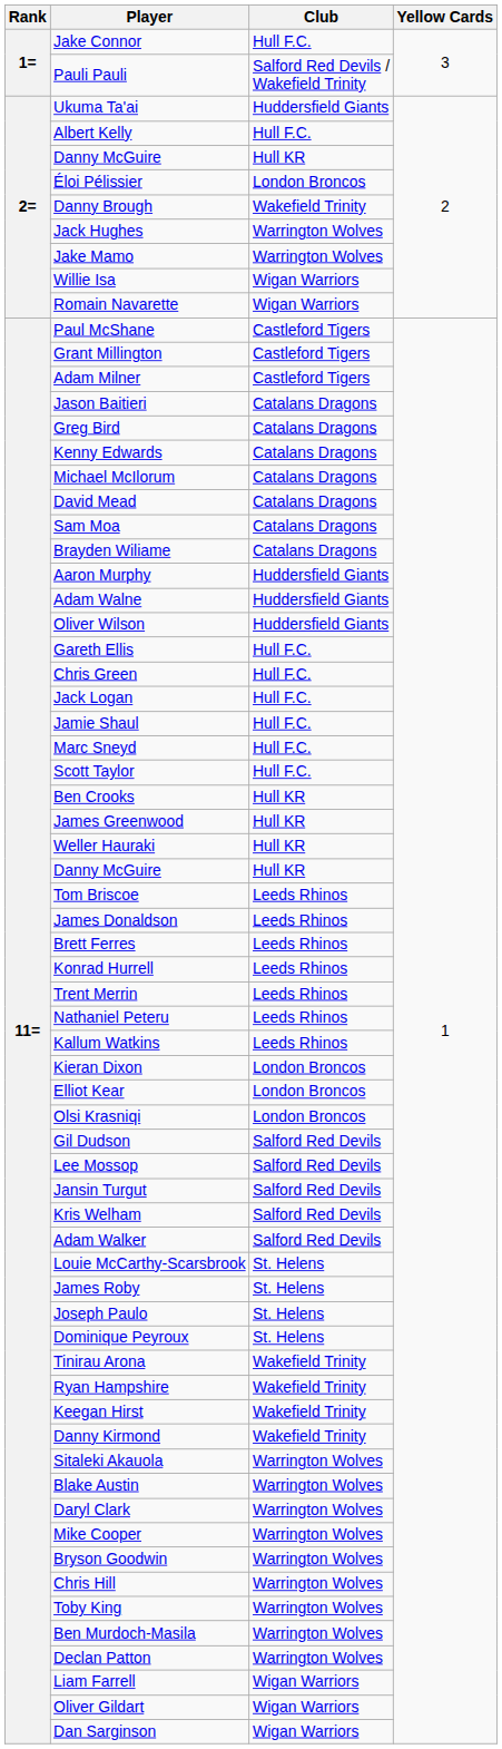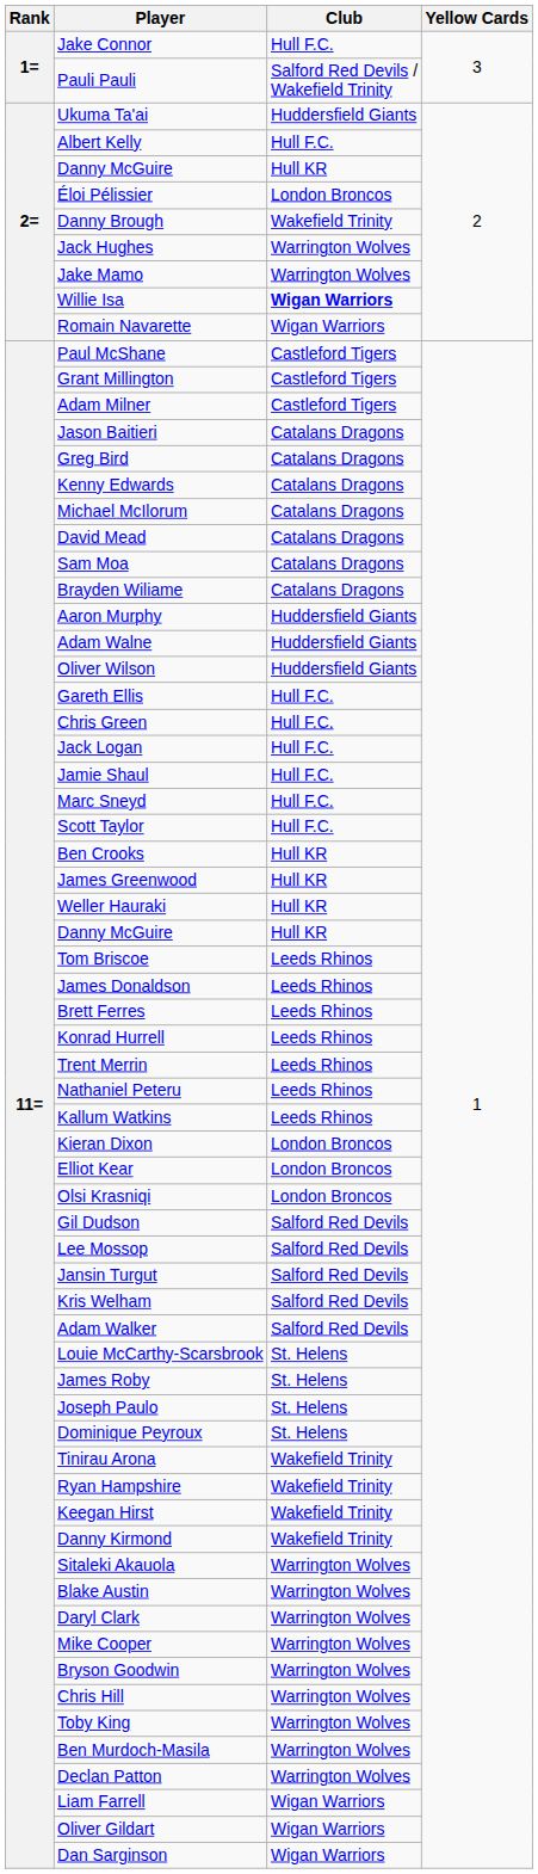Willie Isa | Club: normal -> bold
